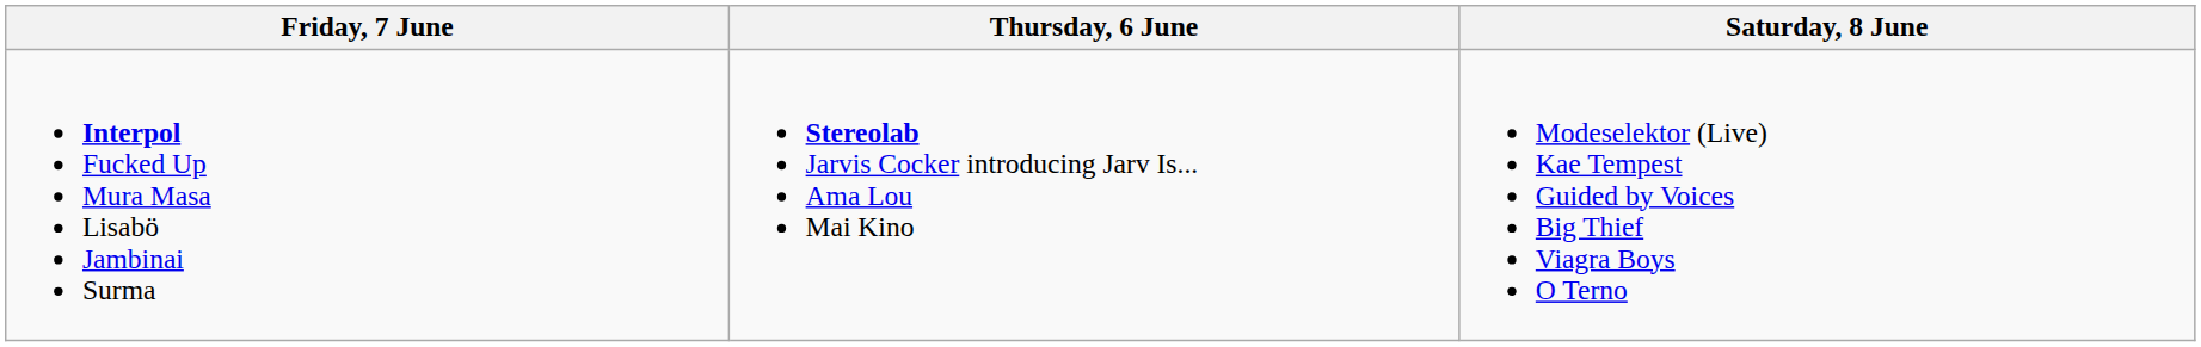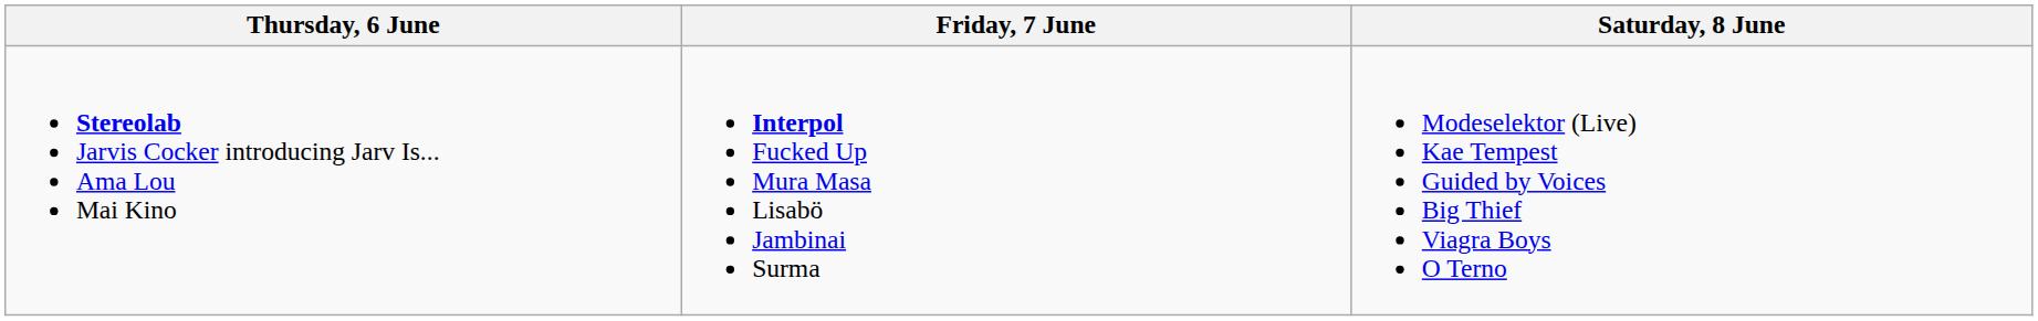columns swapped: Thursday, 6 June <-> Friday, 7 June
